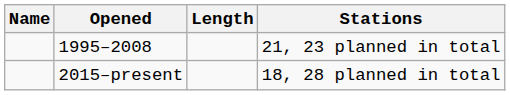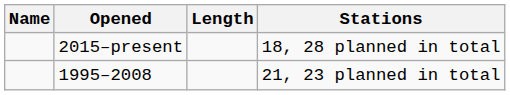rows swapped: 1995–2008 <-> 2015–present
